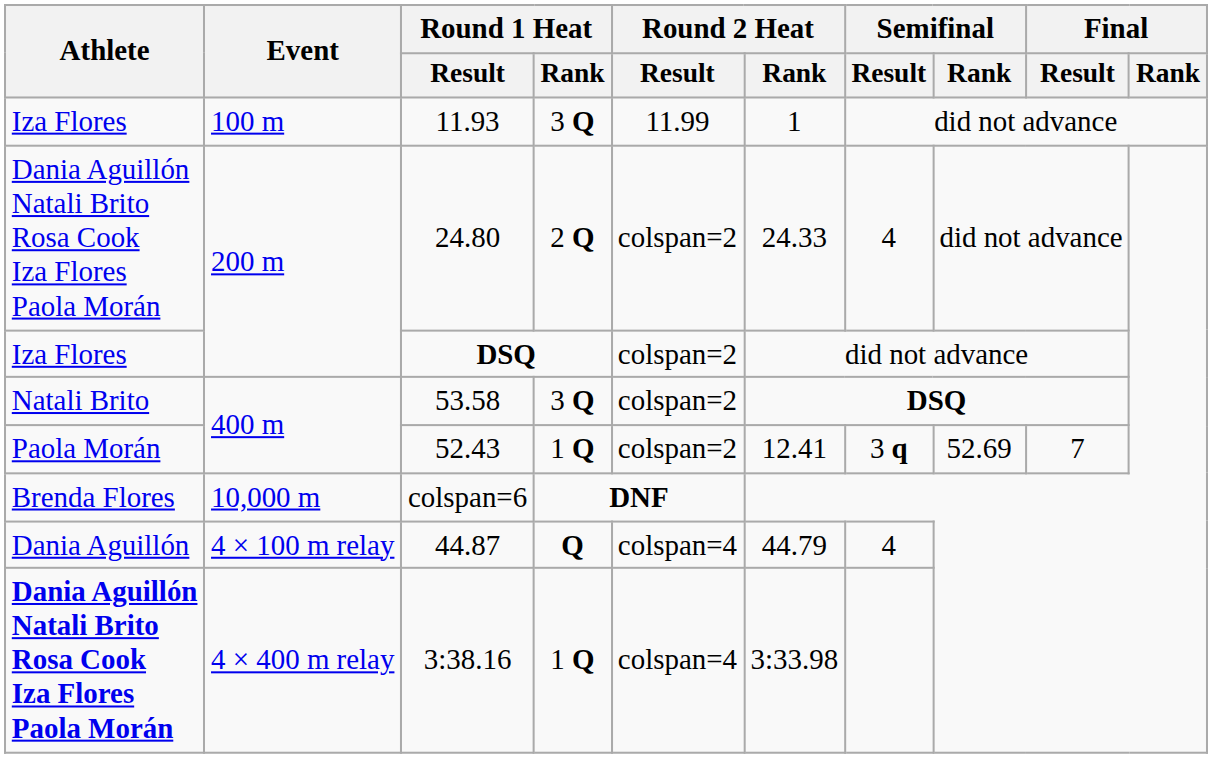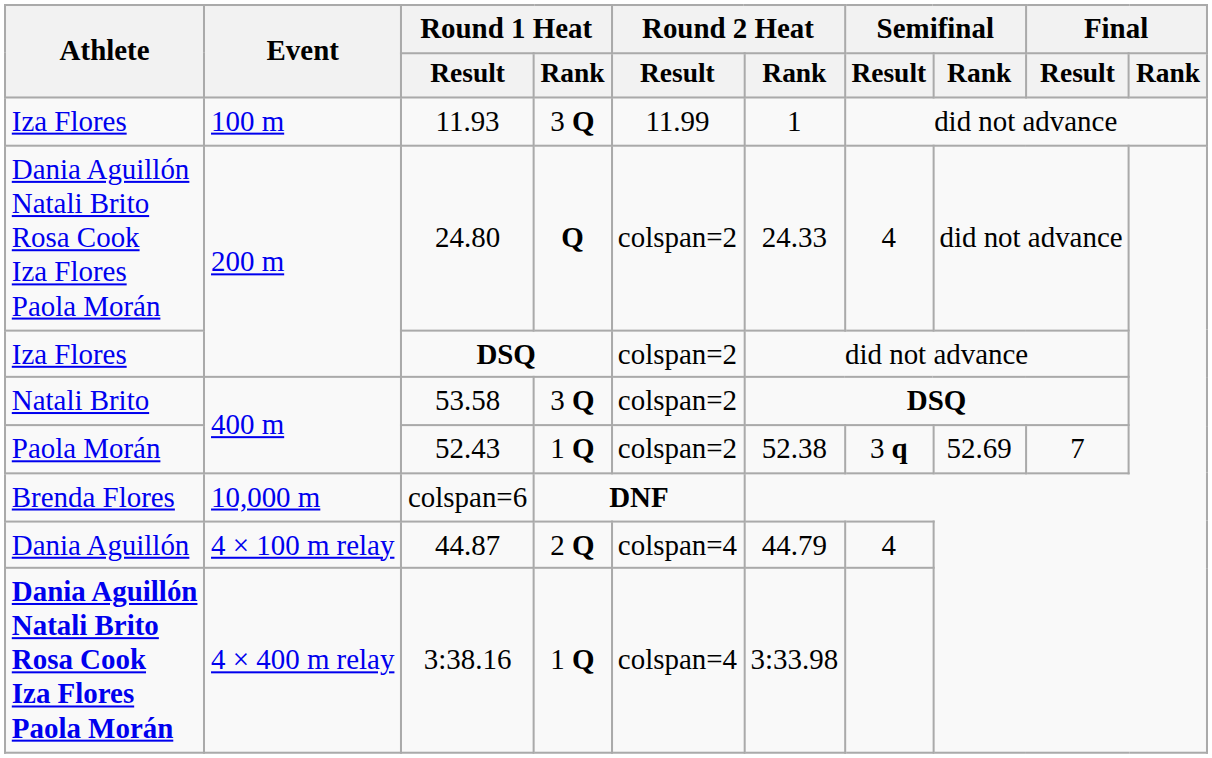24.80 | Round 1 Heat / Rank: 2 Q -> Q
52.43 | Round 2 Heat / Rank: 12.41 -> 52.38
44.87 | Round 1 Heat / Rank: Q -> 2 Q
